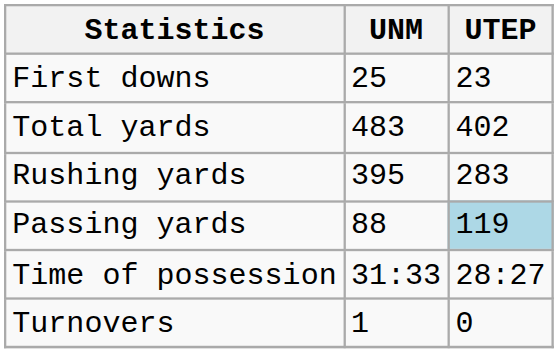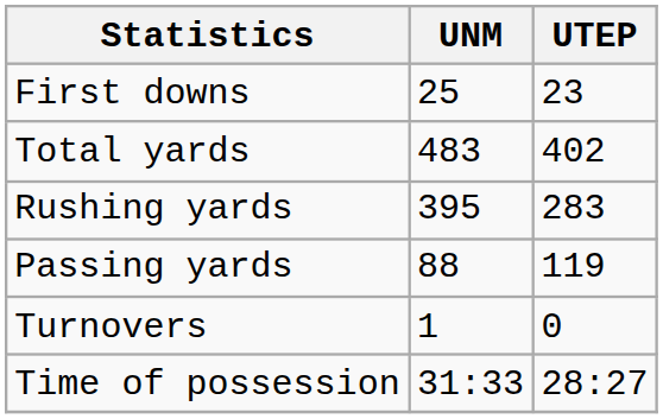Passing yards | UTEP: lightblue background -> no background
rows swapped: Turnovers <-> Time of possession
